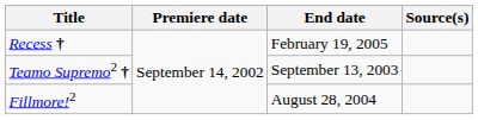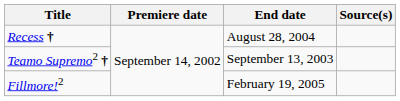Recess † | End date: February 19, 2005 -> August 28, 2004
Fillmore!2 | End date: August 28, 2004 -> February 19, 2005
